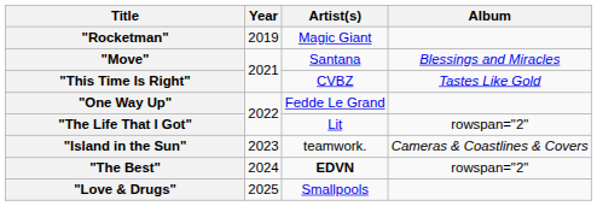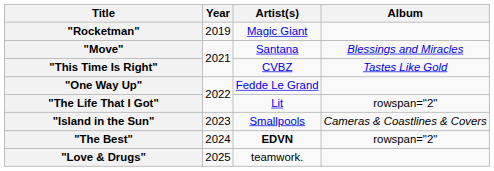"Island in the Sun" | Artist(s): teamwork. -> Smallpools
"Love & Drugs" | Artist(s): Smallpools -> teamwork.
